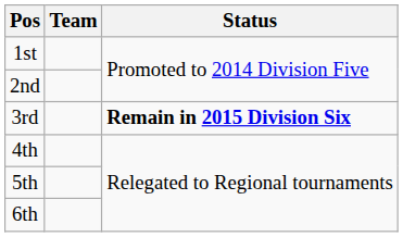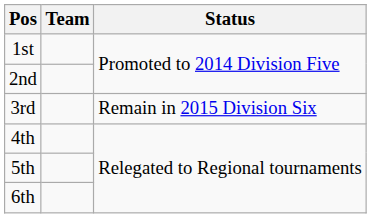3rd | Status: bold -> normal
